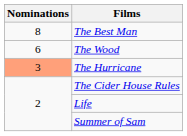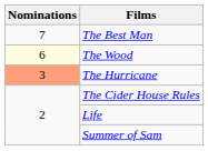The Best Man | Nominations: 8 -> 7
The Wood | Nominations: no background -> lightyellow background
